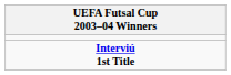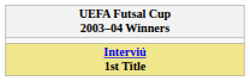row 3 | column 1: no background -> khaki background
